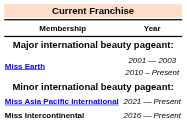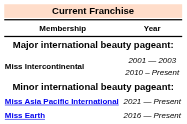row 4 | column 1: Miss Earth -> Miss Intercontinental
row 7 | column 1: Miss Intercontinental -> Miss Earth
